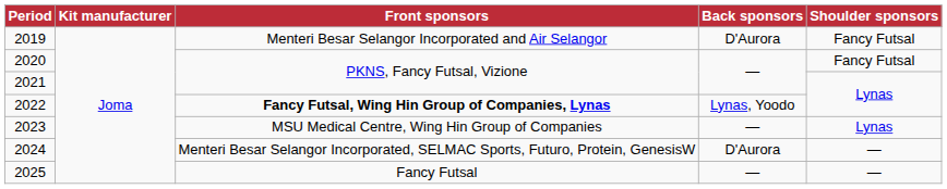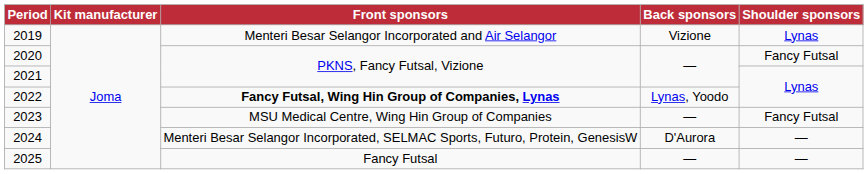2019 | Back sponsors: D'Aurora -> Vizione
2019 | Shoulder sponsors: Fancy Futsal -> Lynas
2023 | Shoulder sponsors: Lynas -> Fancy Futsal
